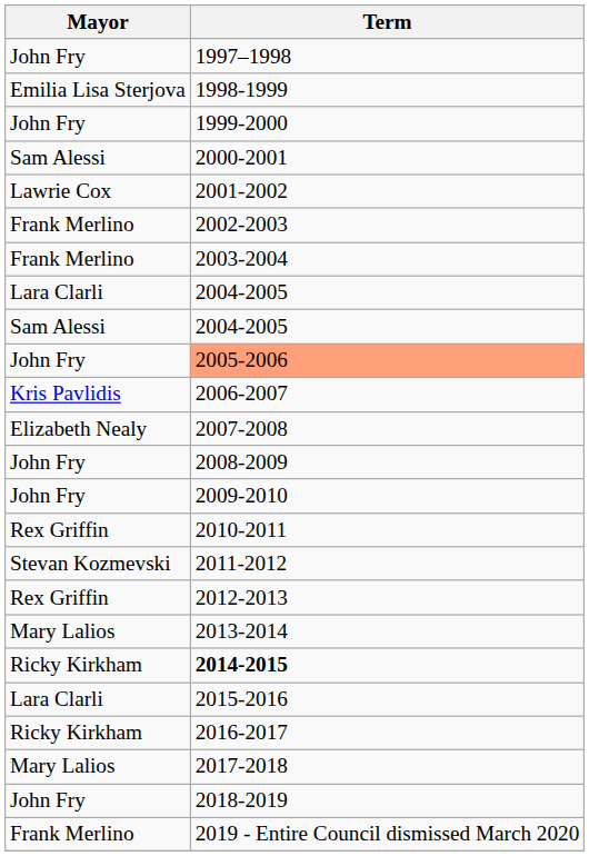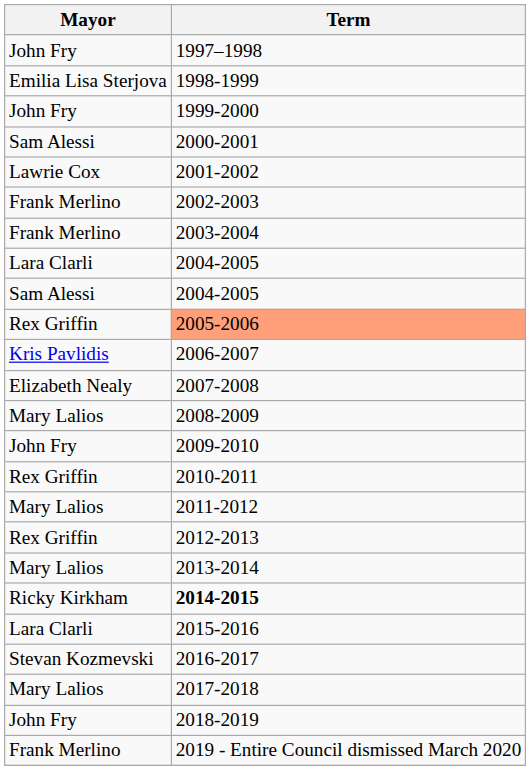row 11 | Mayor: John Fry -> Rex Griffin
row 14 | Mayor: John Fry -> Mary Lalios
row 17 | Mayor: Stevan Kozmevski -> Mary Lalios
row 22 | Mayor: Ricky Kirkham -> Stevan Kozmevski
